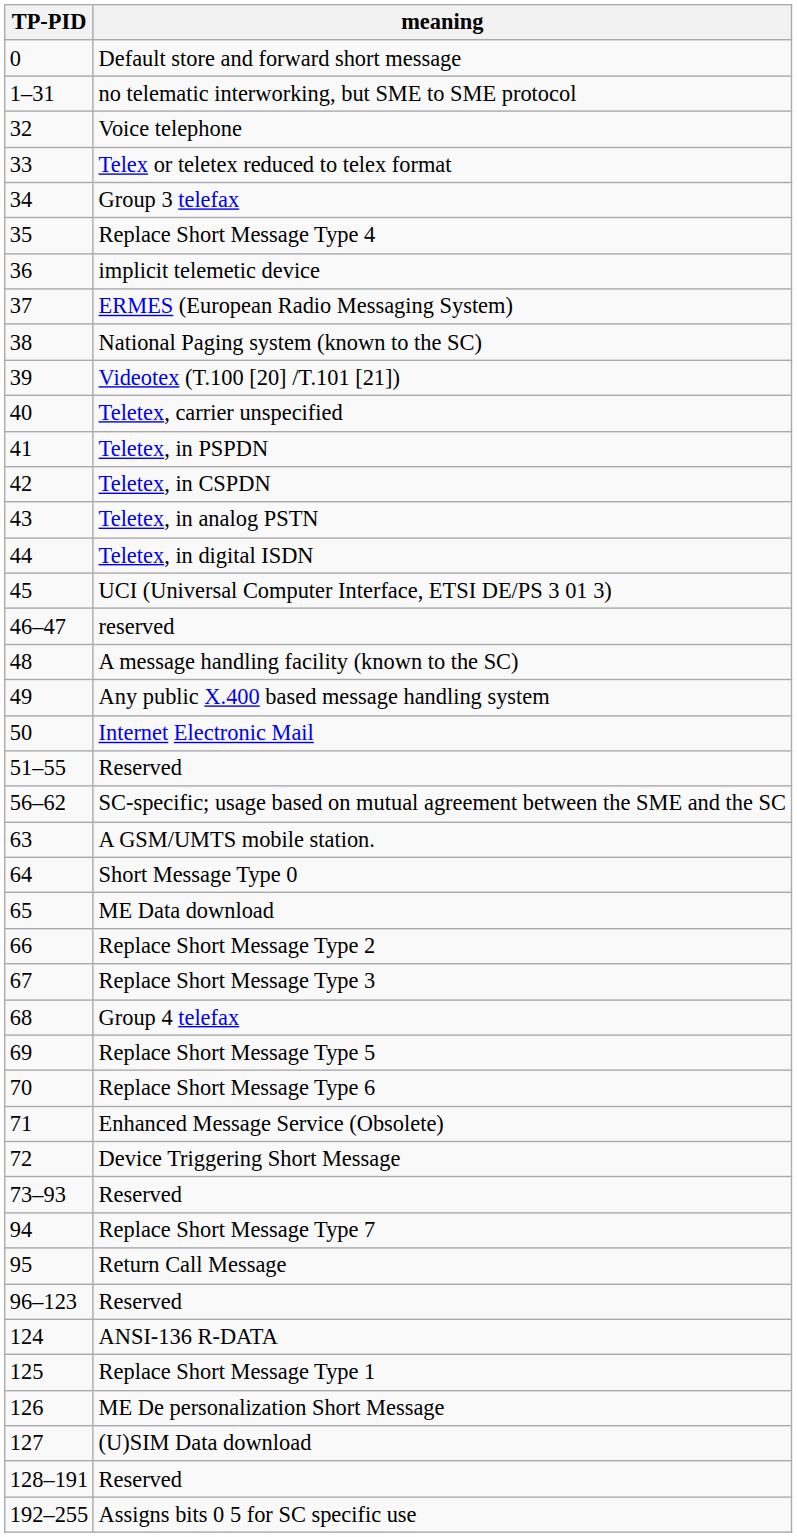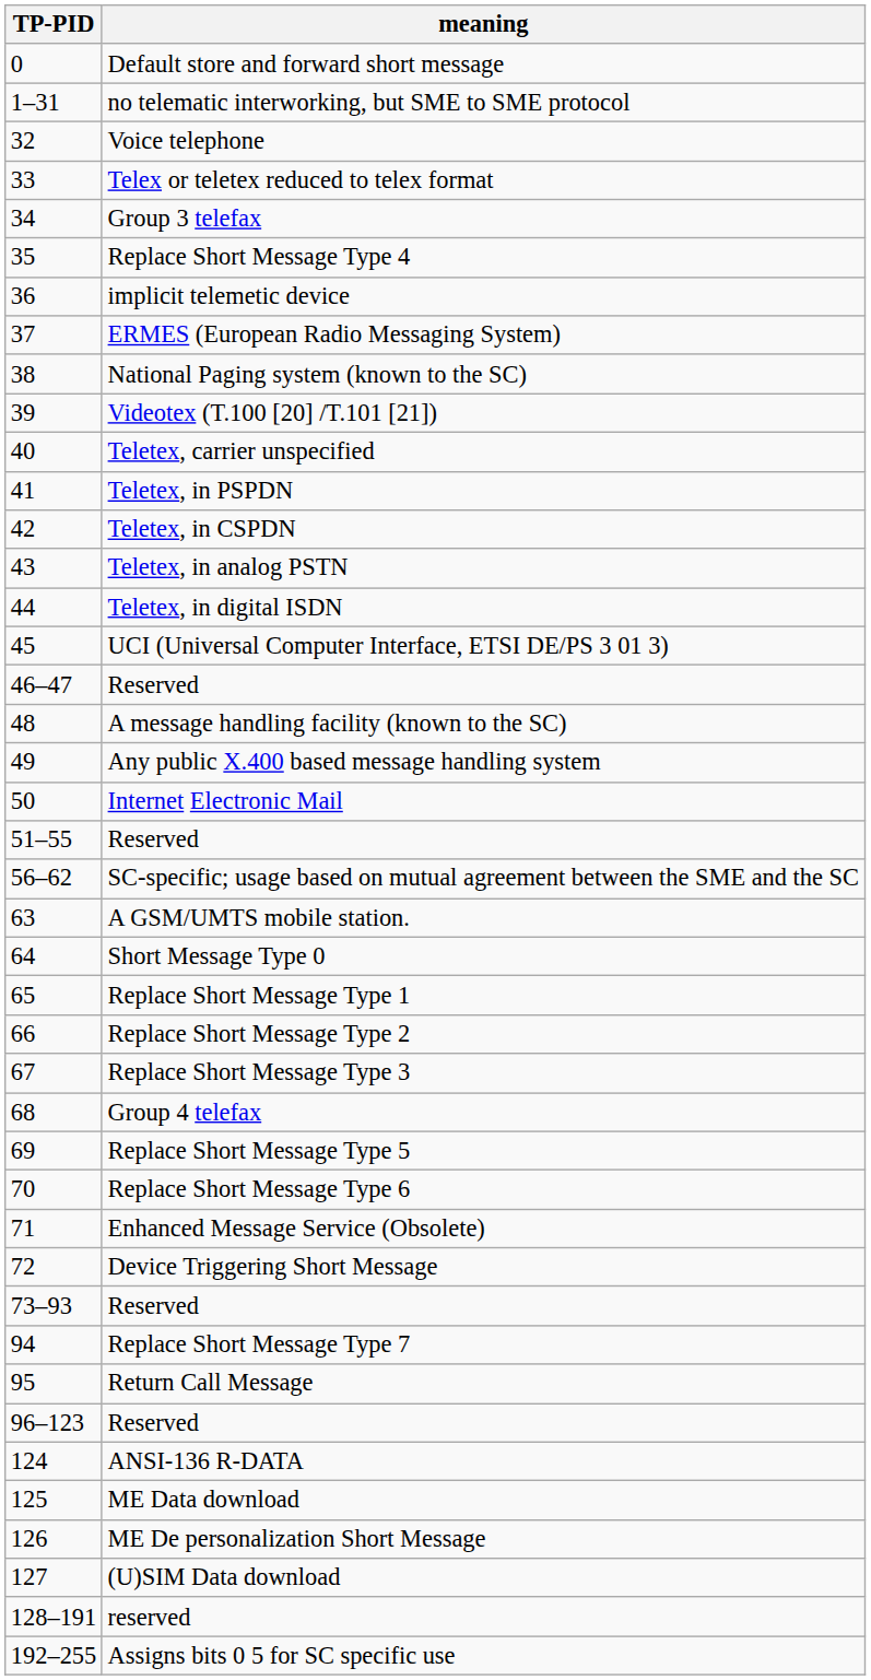row 18 | meaning: reserved -> Reserved
row 26 | meaning: ME Data download -> Replace Short Message Type 1
row 39 | meaning: Replace Short Message Type 1 -> ME Data download
row 42 | meaning: Reserved -> reserved
